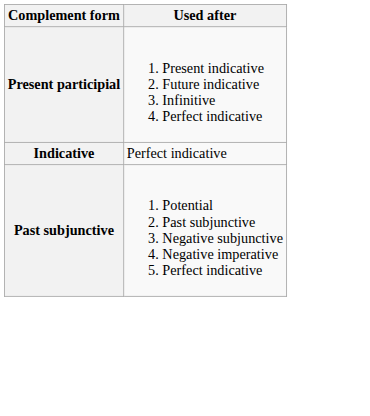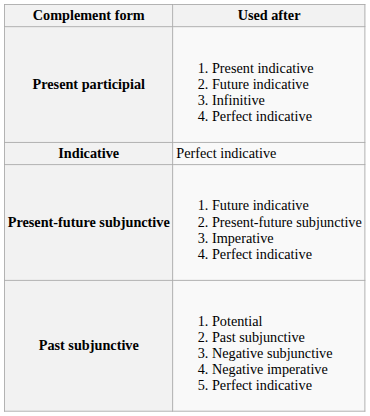+ row: Present-future subjunctive | Future indicative Present-future subjunctive Imperative Perfect indicative
